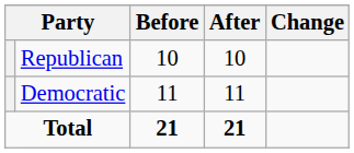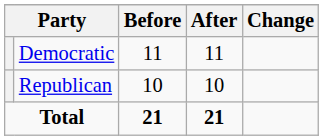rows swapped: Democratic <-> Republican
